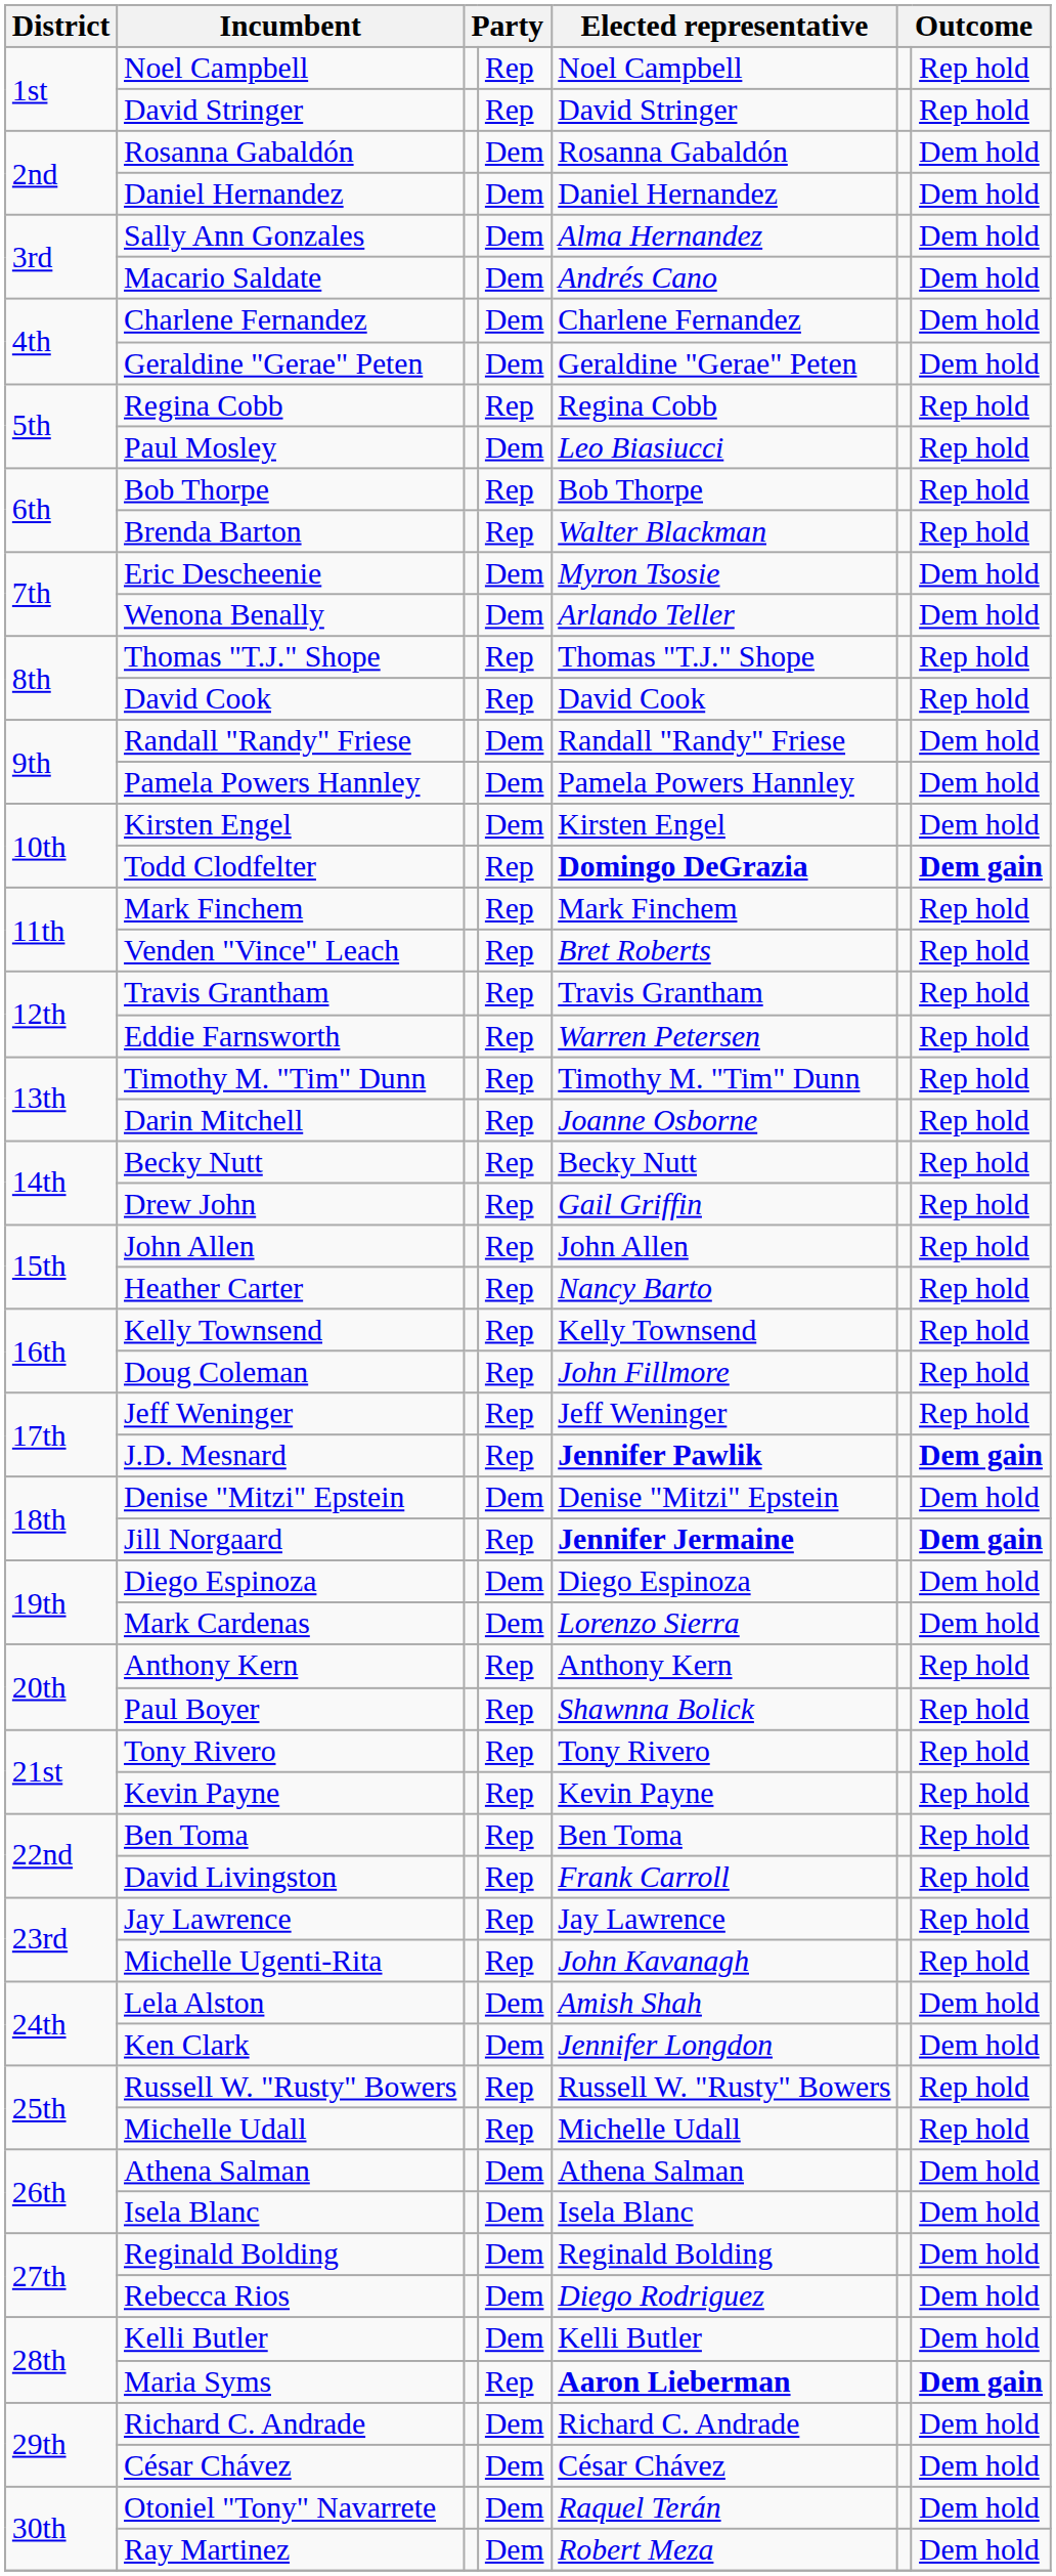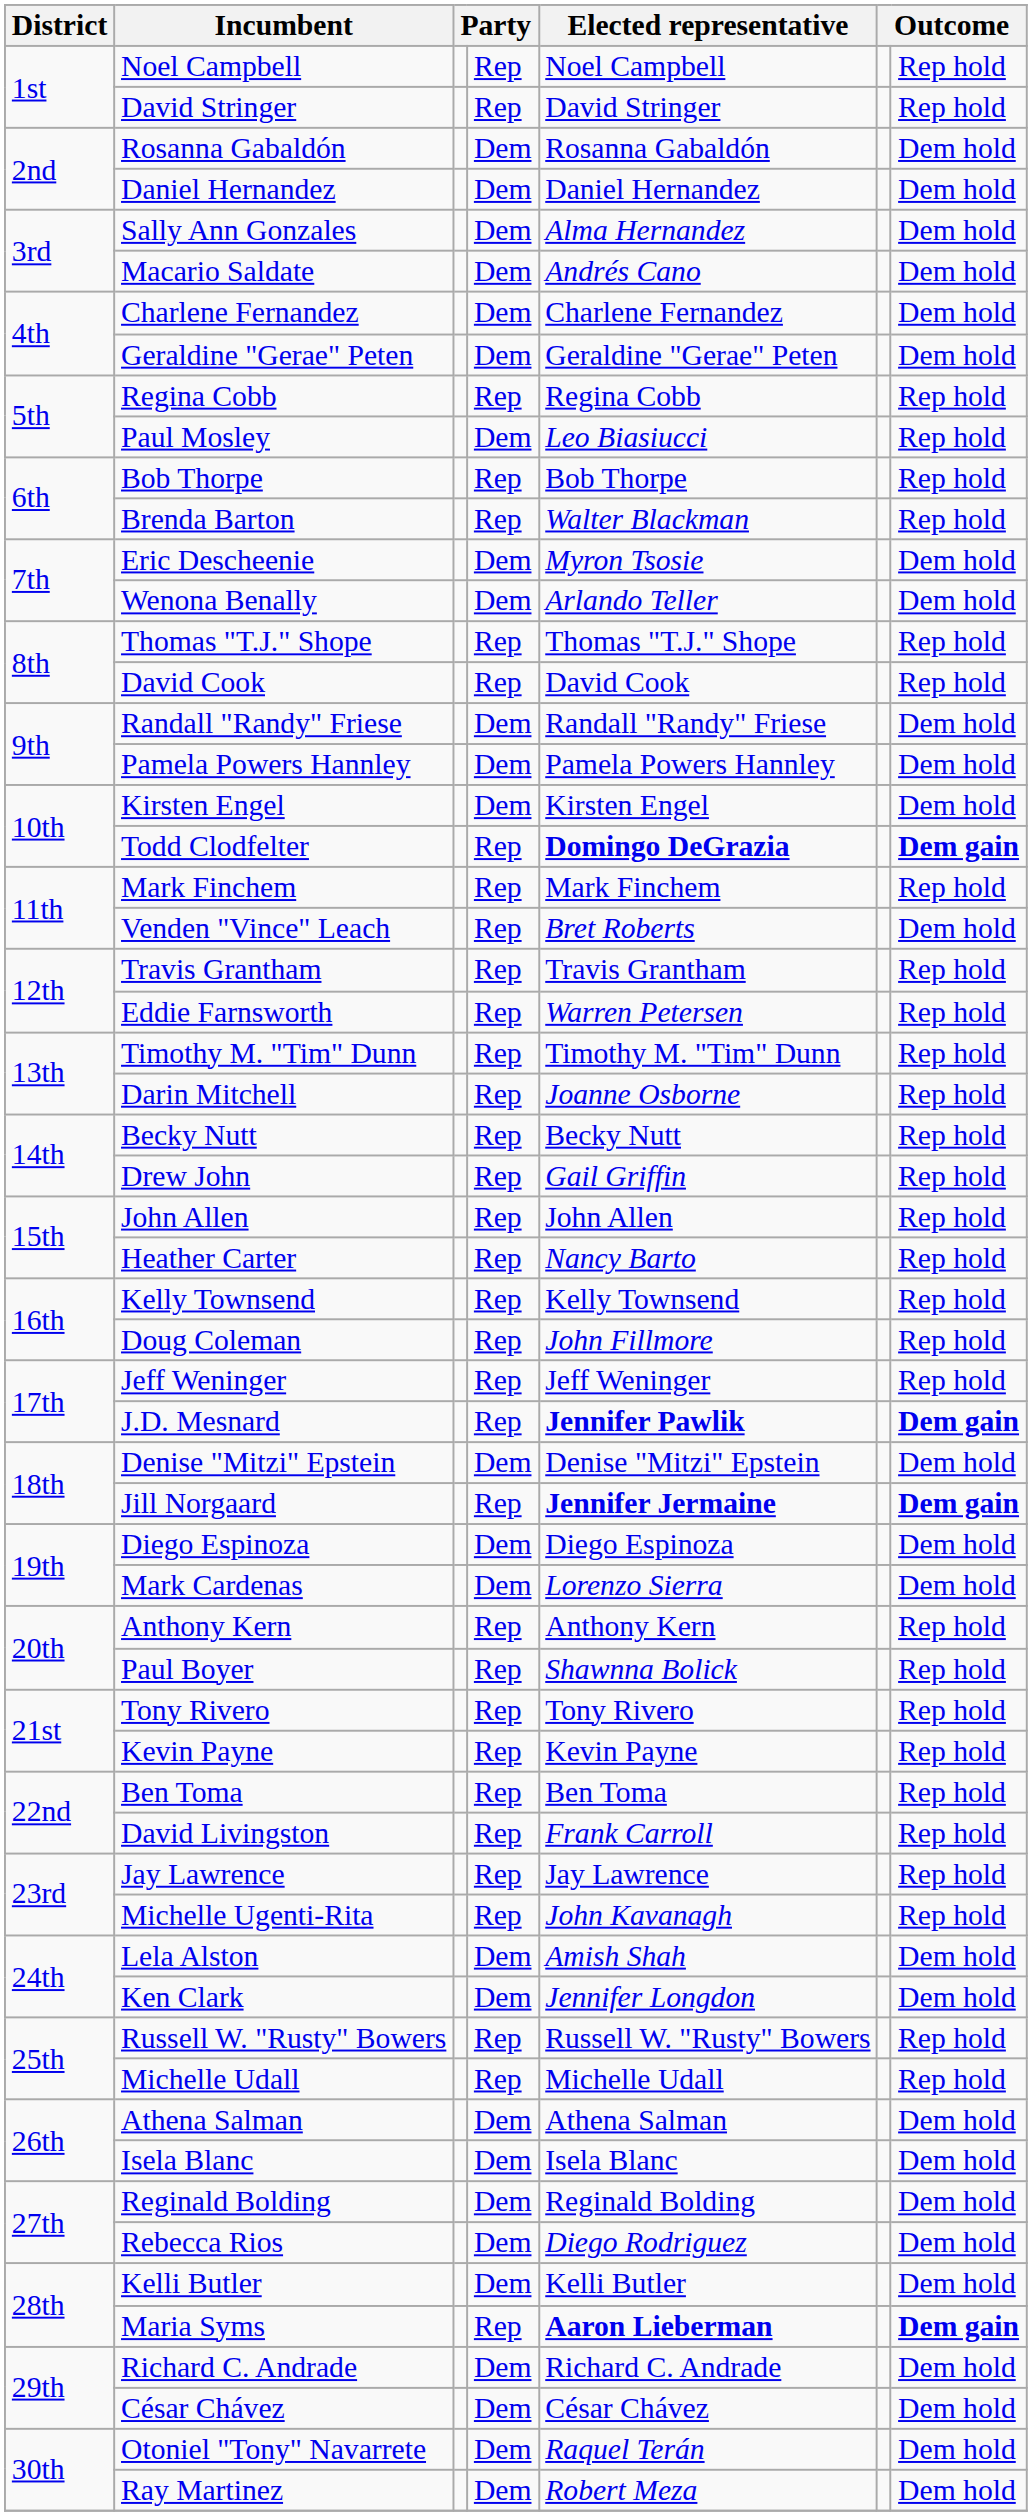Venden "Vince" Leach | column 7: Rep hold -> Dem hold
